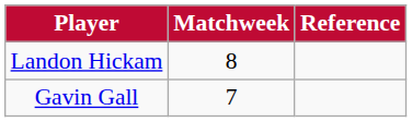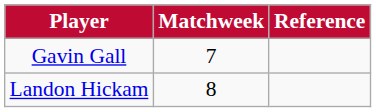rows swapped: Gavin Gall <-> Landon Hickam
